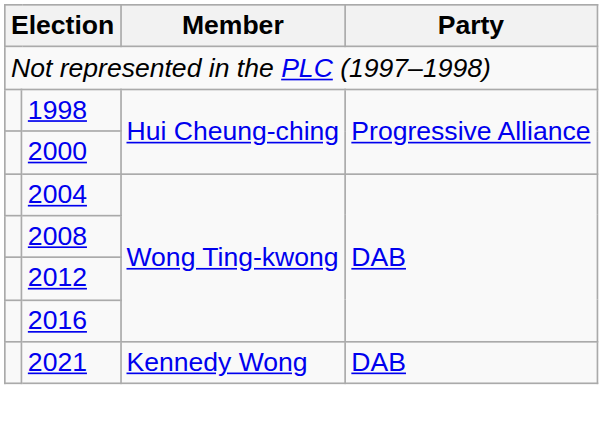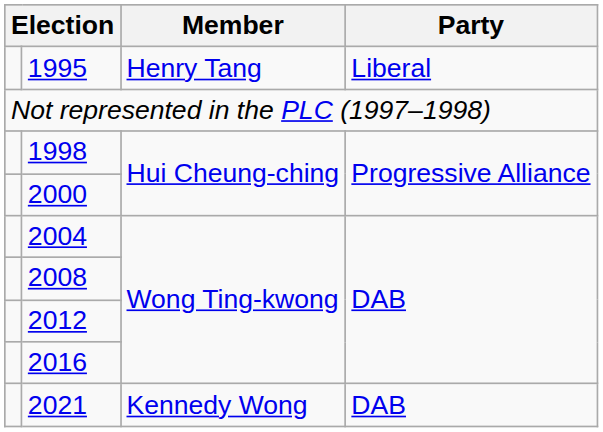+ row: 1995 | Henry Tang | Liberal
